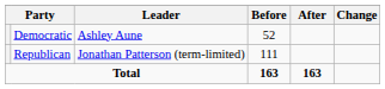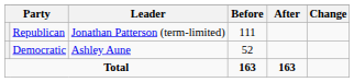rows swapped: Republican <-> Democratic
